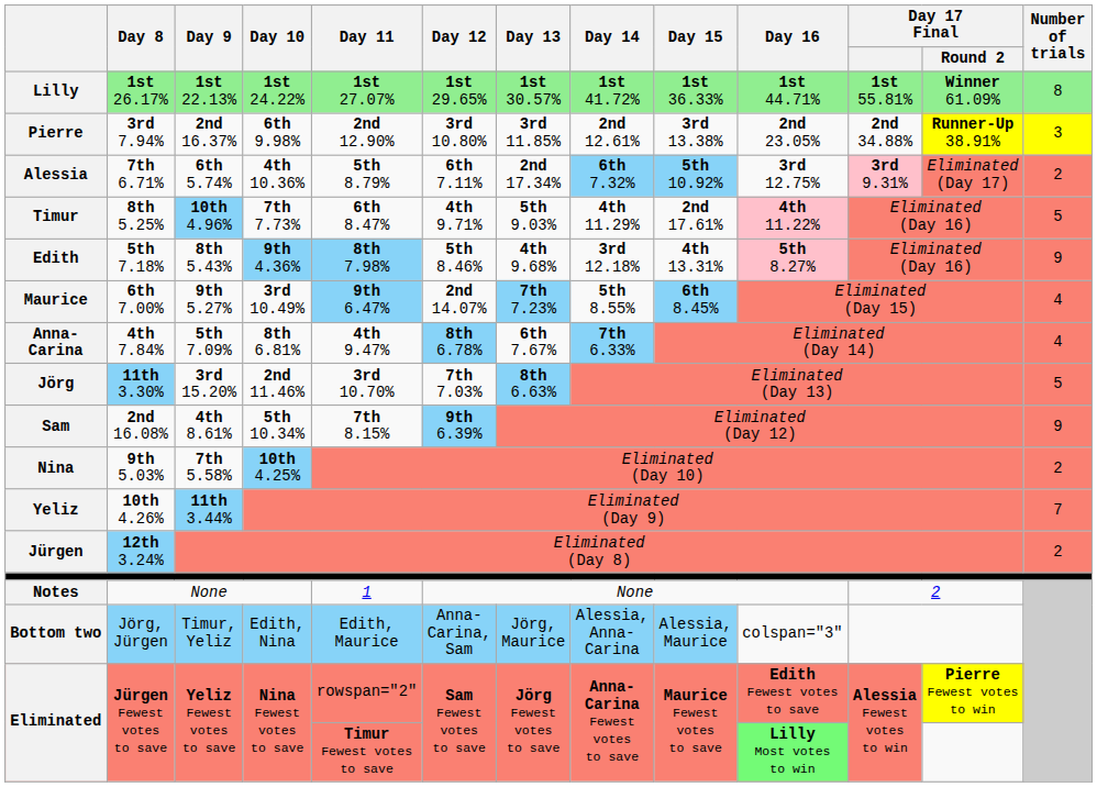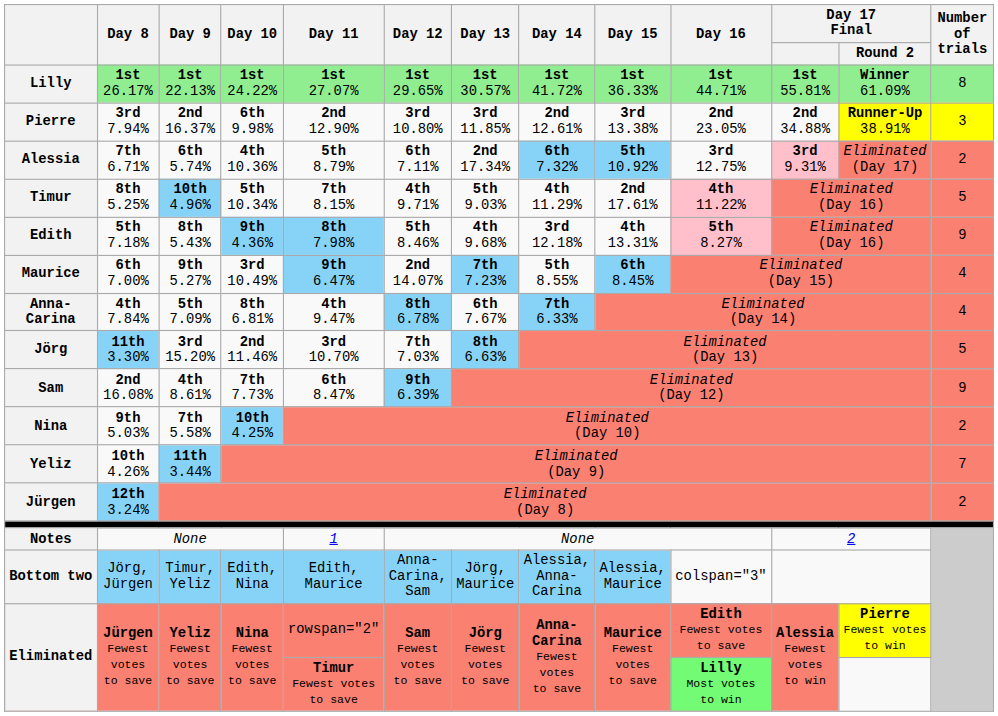Timur | Day 10: 7th 7.73% -> 5th 10.34%
Timur | Day 11: 6th 8.47% -> 7th 8.15%
Sam | Day 10: 5th 10.34% -> 7th 7.73%
Sam | Day 11: 7th 8.15% -> 6th 8.47%
